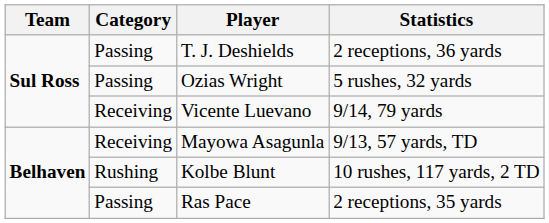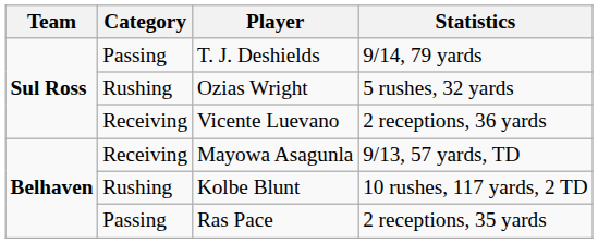T. J. Deshields | Statistics: 2 receptions, 36 yards -> 9/14, 79 yards
Ozias Wright | Category: Passing -> Rushing
Vicente Luevano | Statistics: 9/14, 79 yards -> 2 receptions, 36 yards
